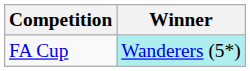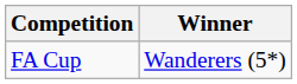FA Cup | Winner: paleturquoise background -> no background
